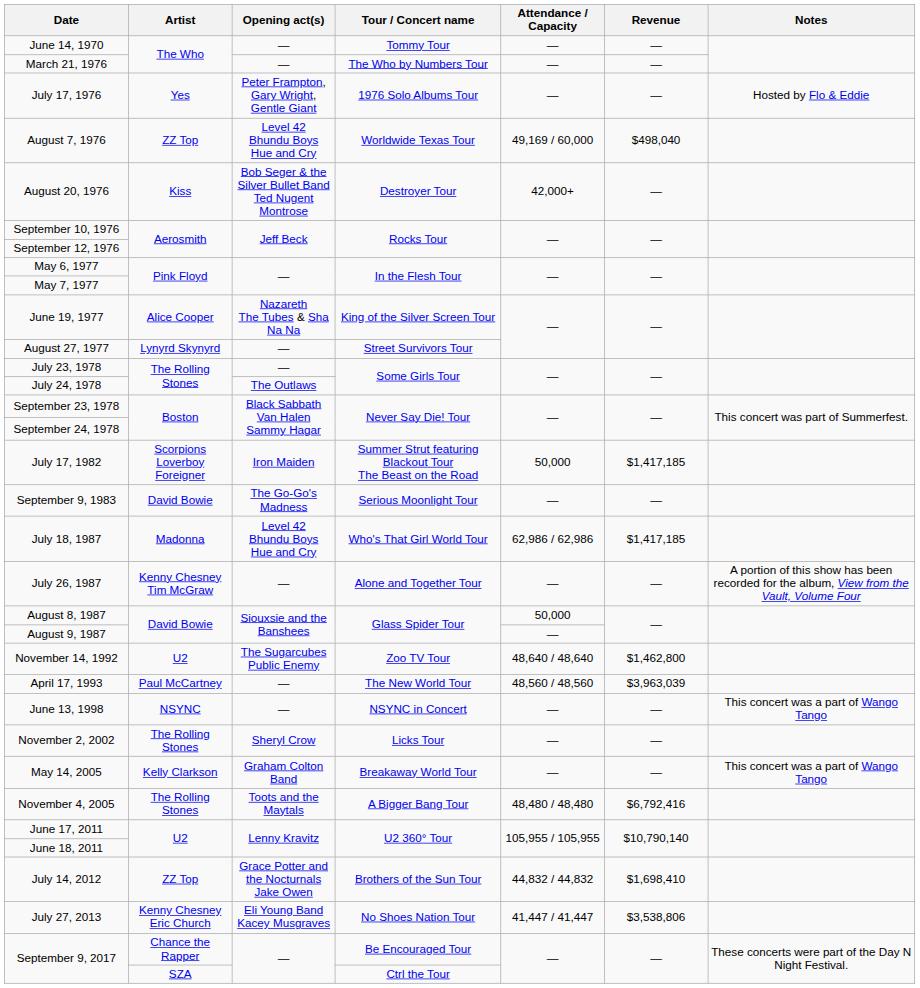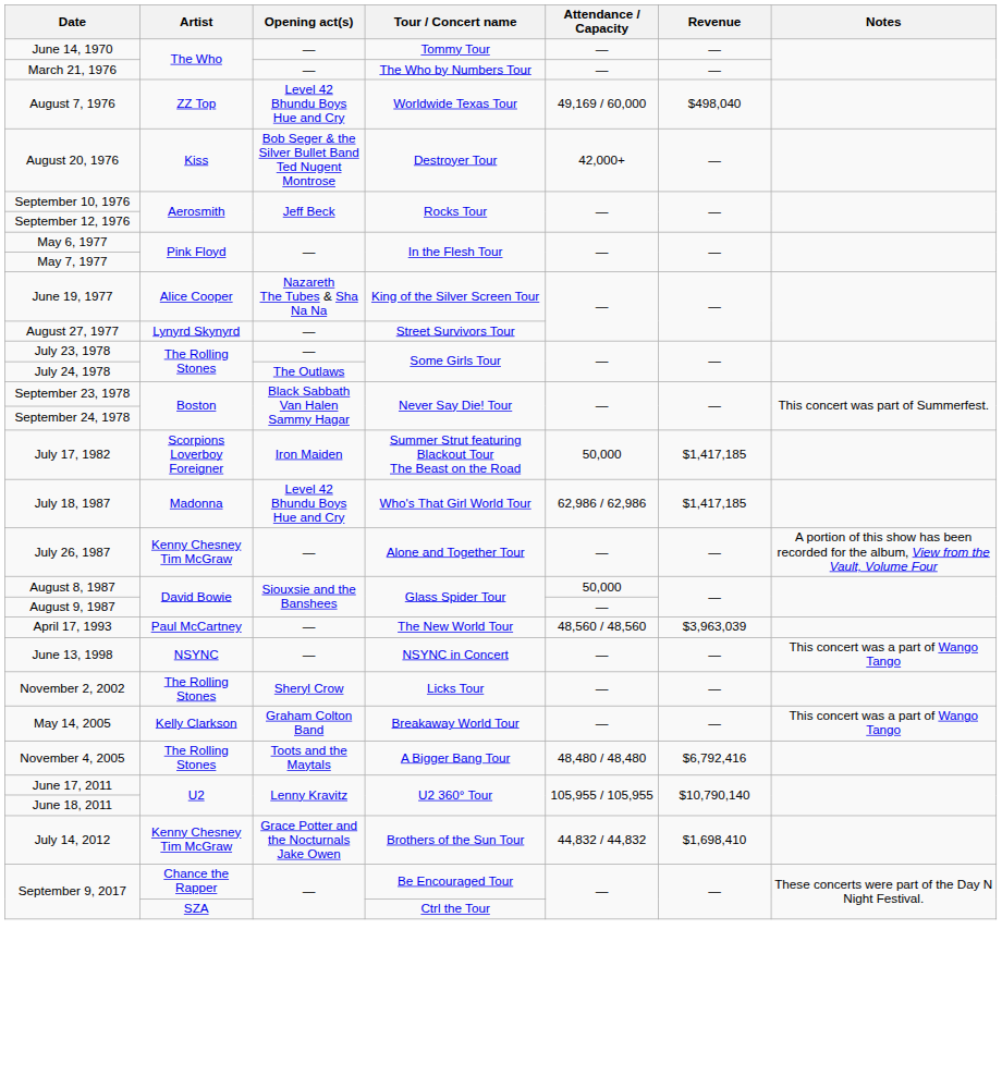- row: July 17, 1976 | Yes | Peter Frampton, Gary Wright, Gentle Giant | 1976 Solo Albums Tour | — | — | Hosted by Flo & Eddie
- row: September 9, 1983 | David Bowie | The Go-Go's Madness | Serious Moonlight Tour | — | —
- row: November 14, 1992 | U2 | The Sugarcubes Public Enemy | Zoo TV Tour | 48,640 / 48,640 | $1,462,800
July 14, 2012 | Artist: ZZ Top -> Kenny Chesney Tim McGraw
- row: July 27, 2013 | Kenny Chesney Eric Church | Eli Young Band Kacey Musgraves | No Shoes Nation Tour | 41,447 / 41,447 | $3,538,806
